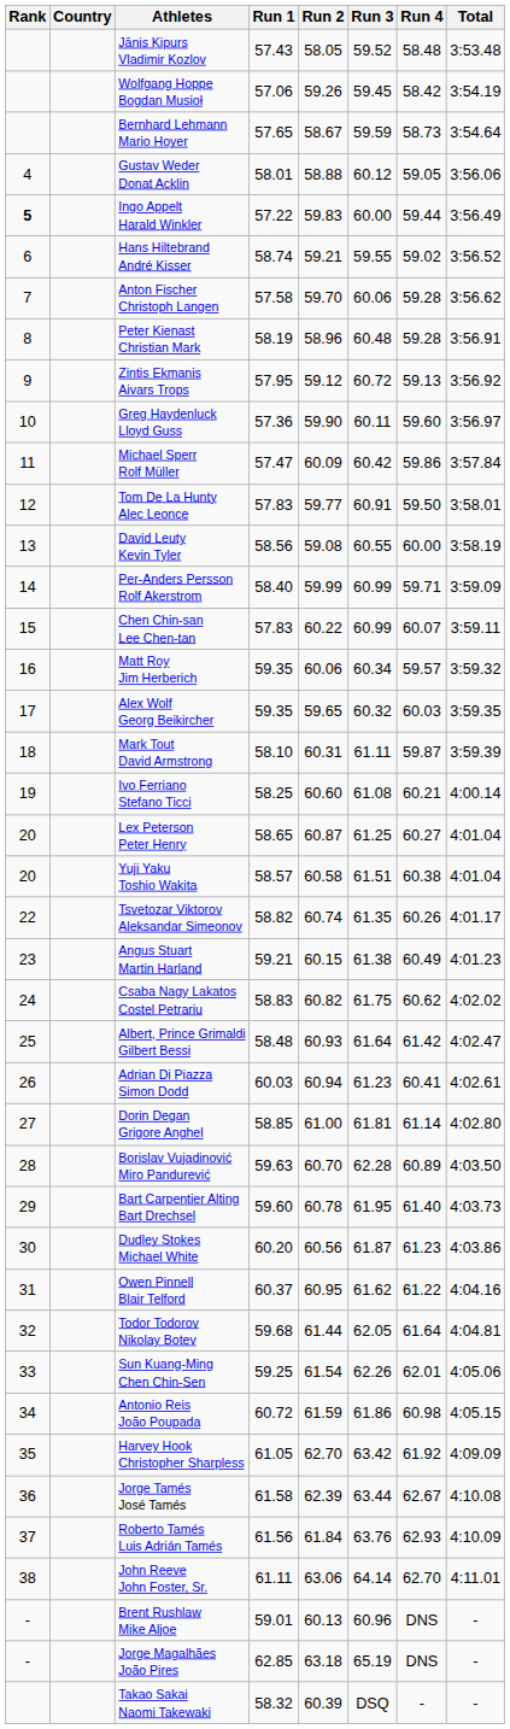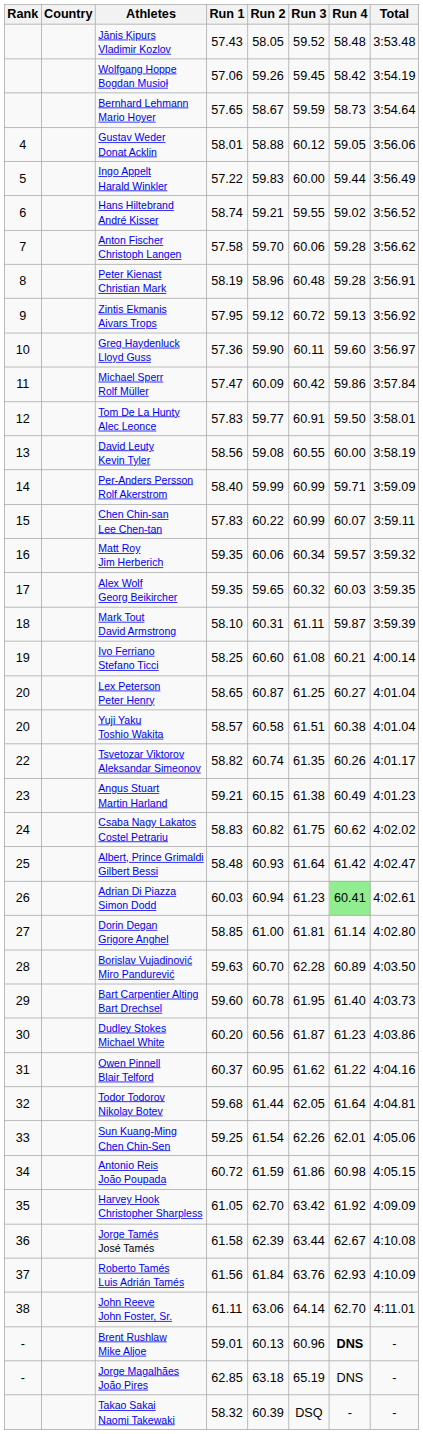Ingo Appelt Harald Winkler | Rank: bold -> normal
Adrian Di Piazza Simon Dodd | Run 4: no background -> lightgreen background
Brent Rushlaw Mike Aljoe | Run 4: normal -> bold
